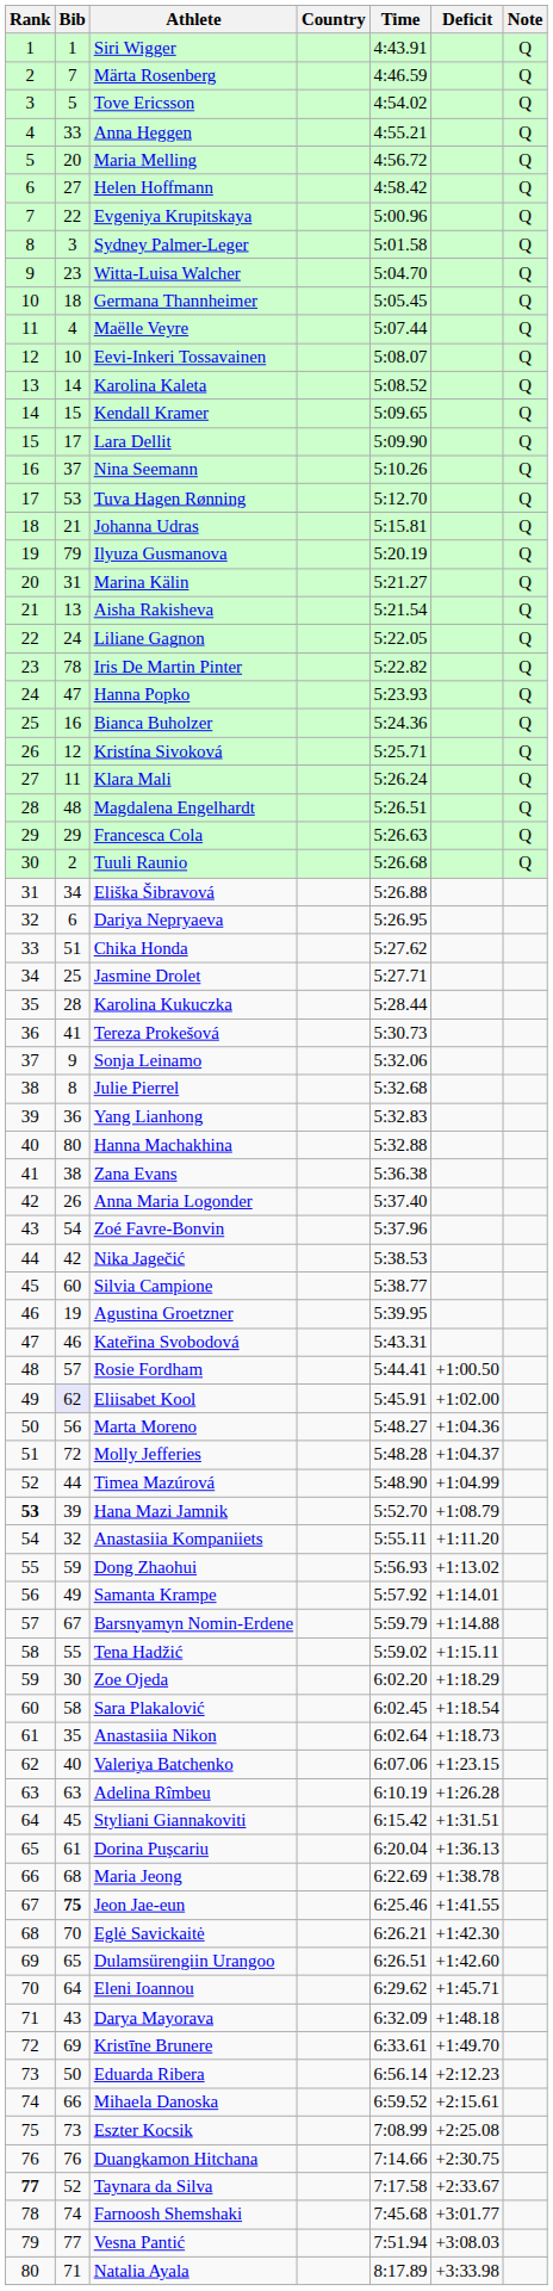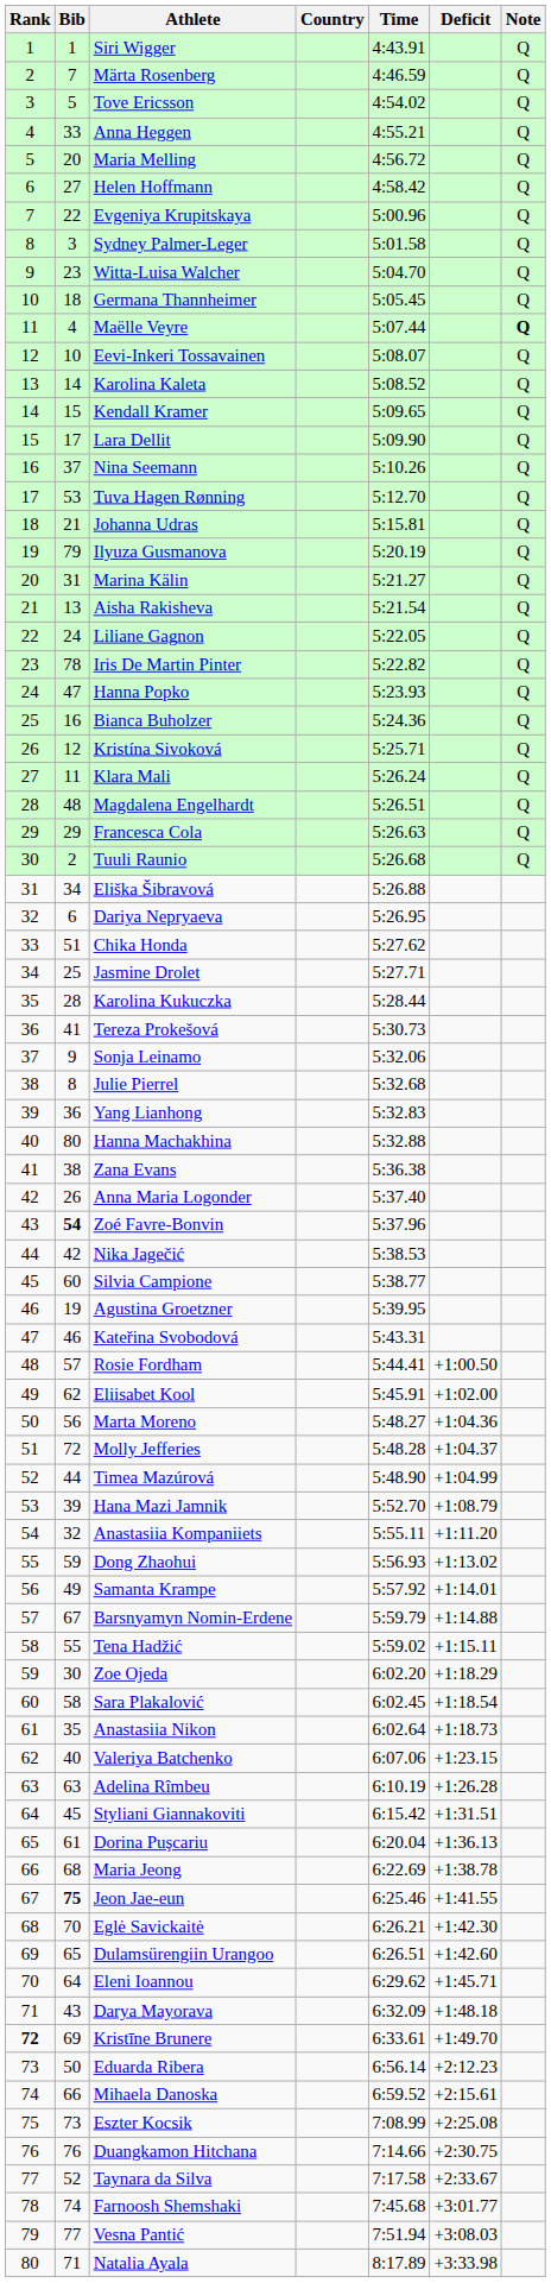Maëlle Veyre | Note: normal -> bold
Zoé Favre-Bonvin | Bib: normal -> bold
Eliisabet Kool | Bib: lavender background -> no background
Hana Mazi Jamnik | Rank: bold -> normal
Kristīne Brunere | Rank: normal -> bold
Taynara da Silva | Rank: bold -> normal
